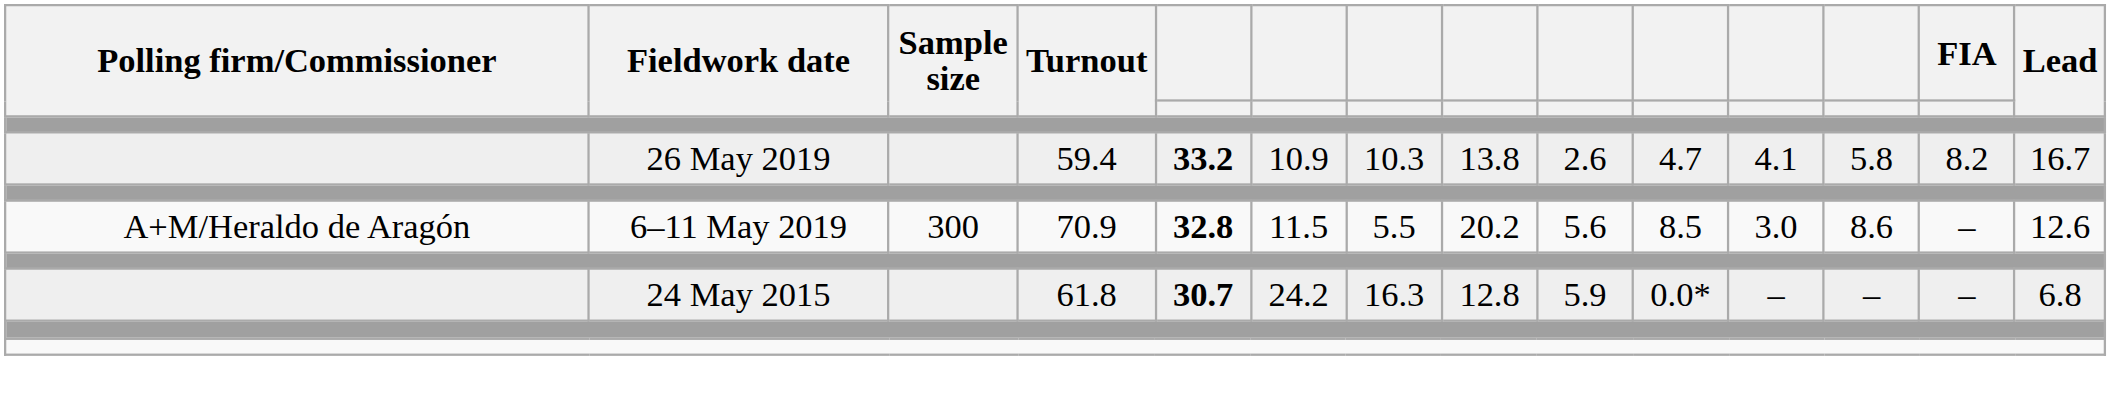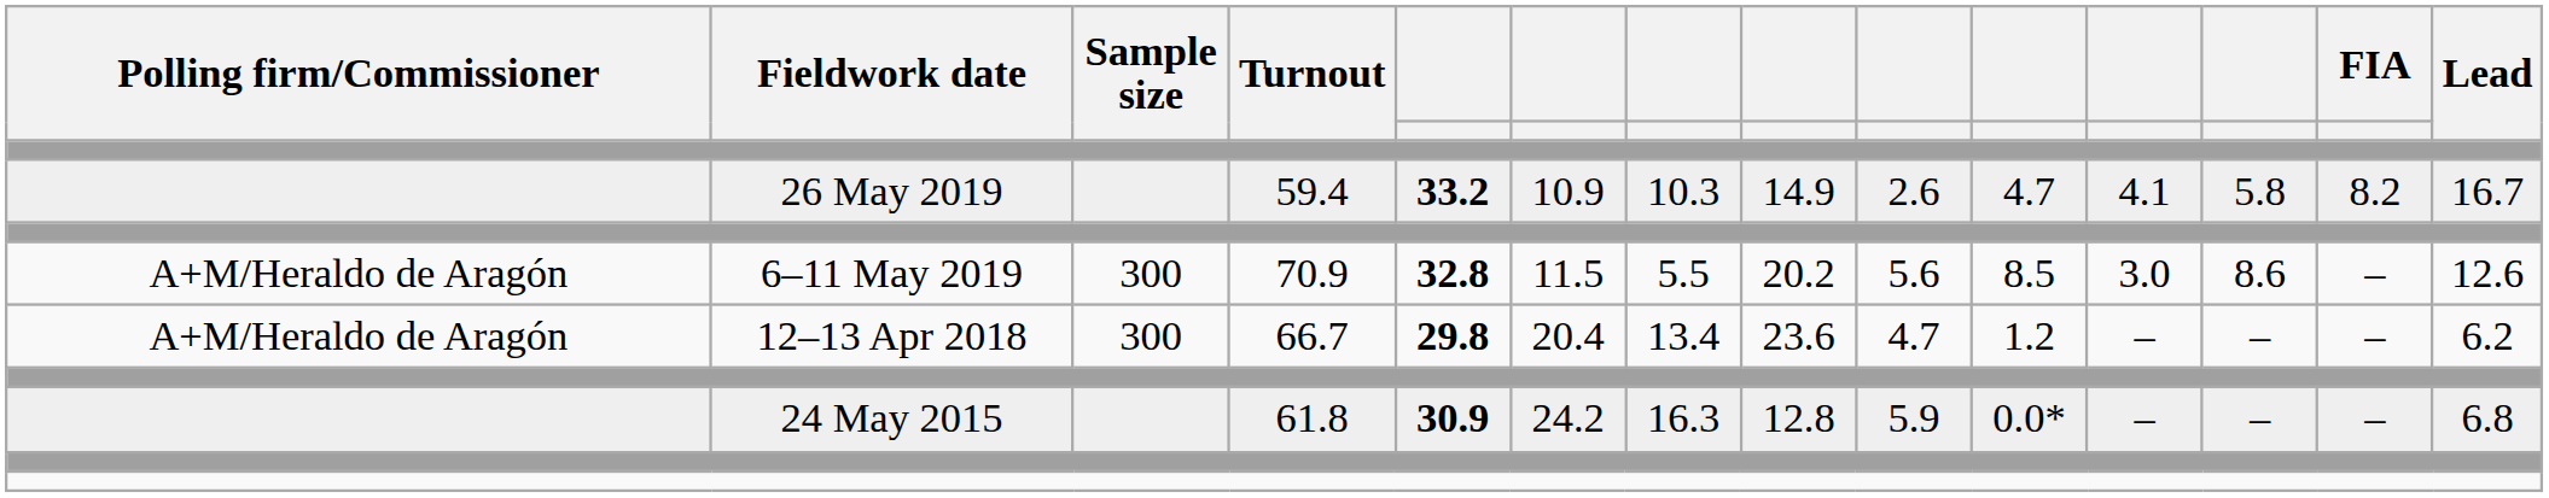26 May 2019 | column 8: 13.8 -> 14.9
+ row: A+M/Heraldo de Aragón | 12–13 Apr 2018 | 300 | 66.7 | 29.8 | 20.4 | 13.4 | 23.6 | 4.7 | 1.2 | – | – | – | 6.2
24 May 2015 | column 5: 30.7 -> 30.9
